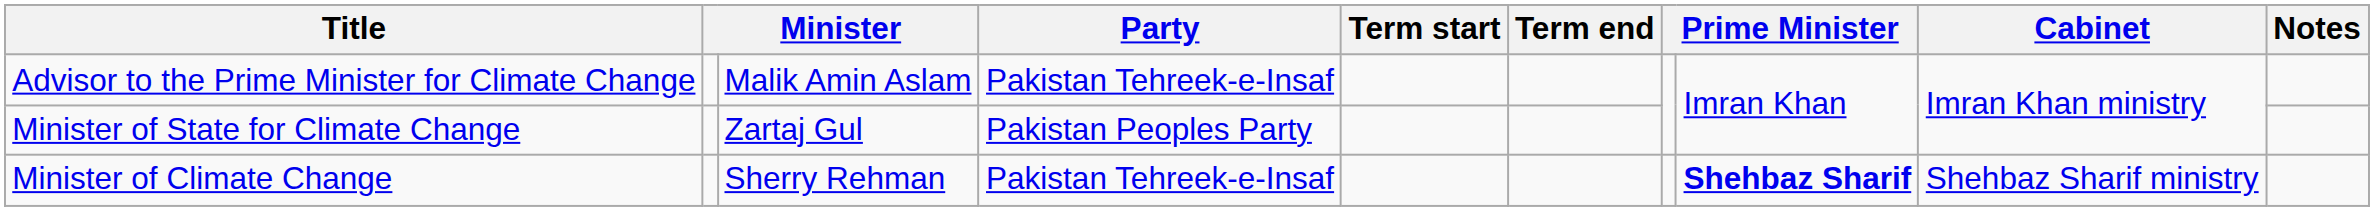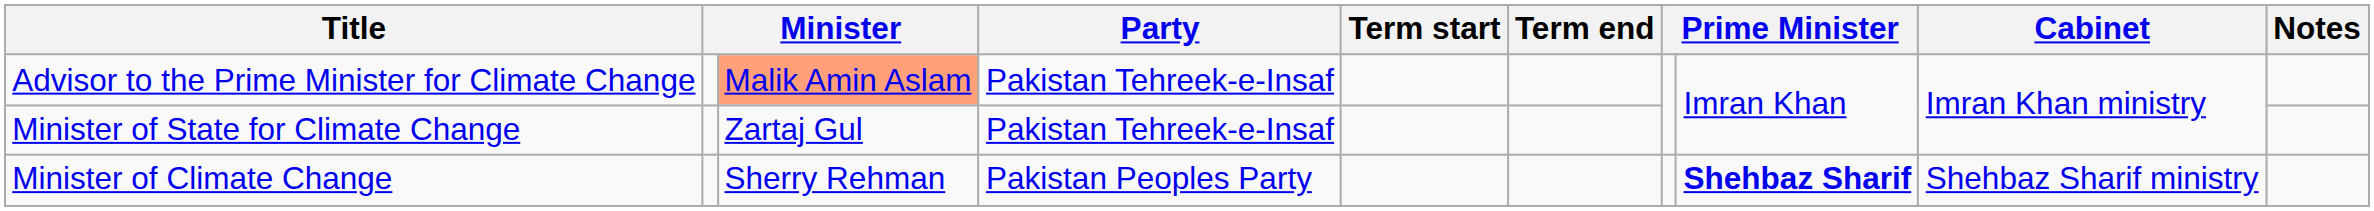Advisor to the Prime Minister for Climate Change | column 3: no background -> lightsalmon background
Minister of State for Climate Change | Party: Pakistan Peoples Party -> Pakistan Tehreek-e-Insaf
Minister of Climate Change | Party: Pakistan Tehreek-e-Insaf -> Pakistan Peoples Party
